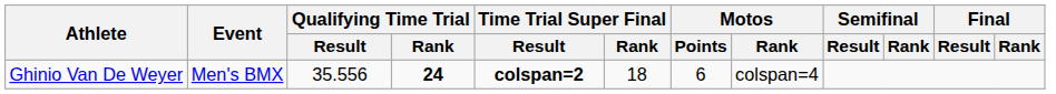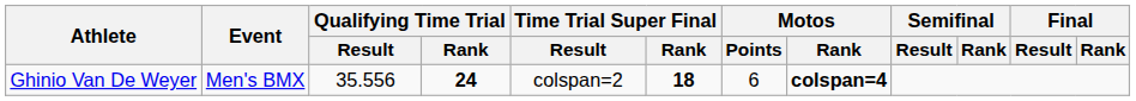Ghinio Van De Weyer | Time Trial Super Final / Result: bold -> normal
Ghinio Van De Weyer | Time Trial Super Final / Rank: normal -> bold
Ghinio Van De Weyer | Motos / Rank: normal -> bold
